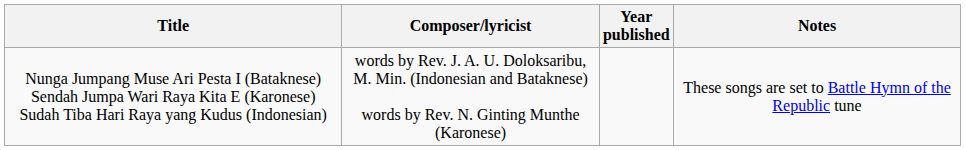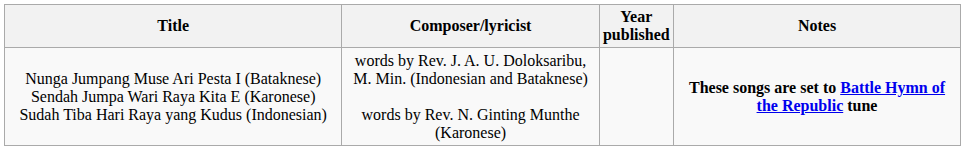row 2 | Notes: normal -> bold
